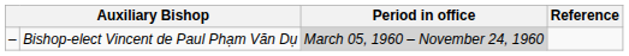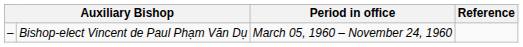Bishop-elect Vincent de Paul Phạm Văn Dụ | Period in office: lightgrey background -> no background
